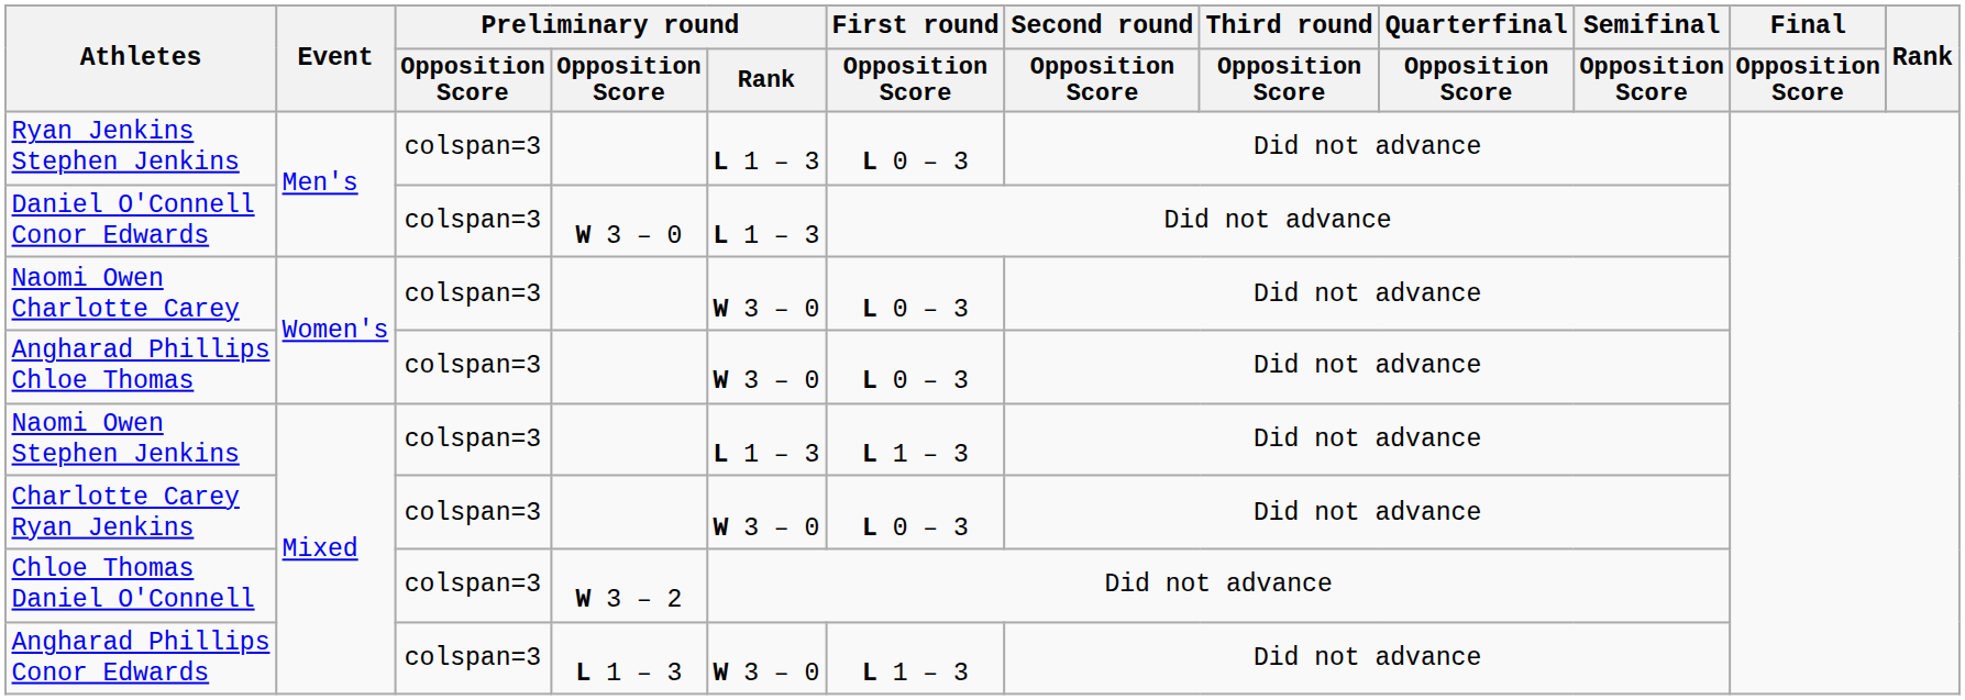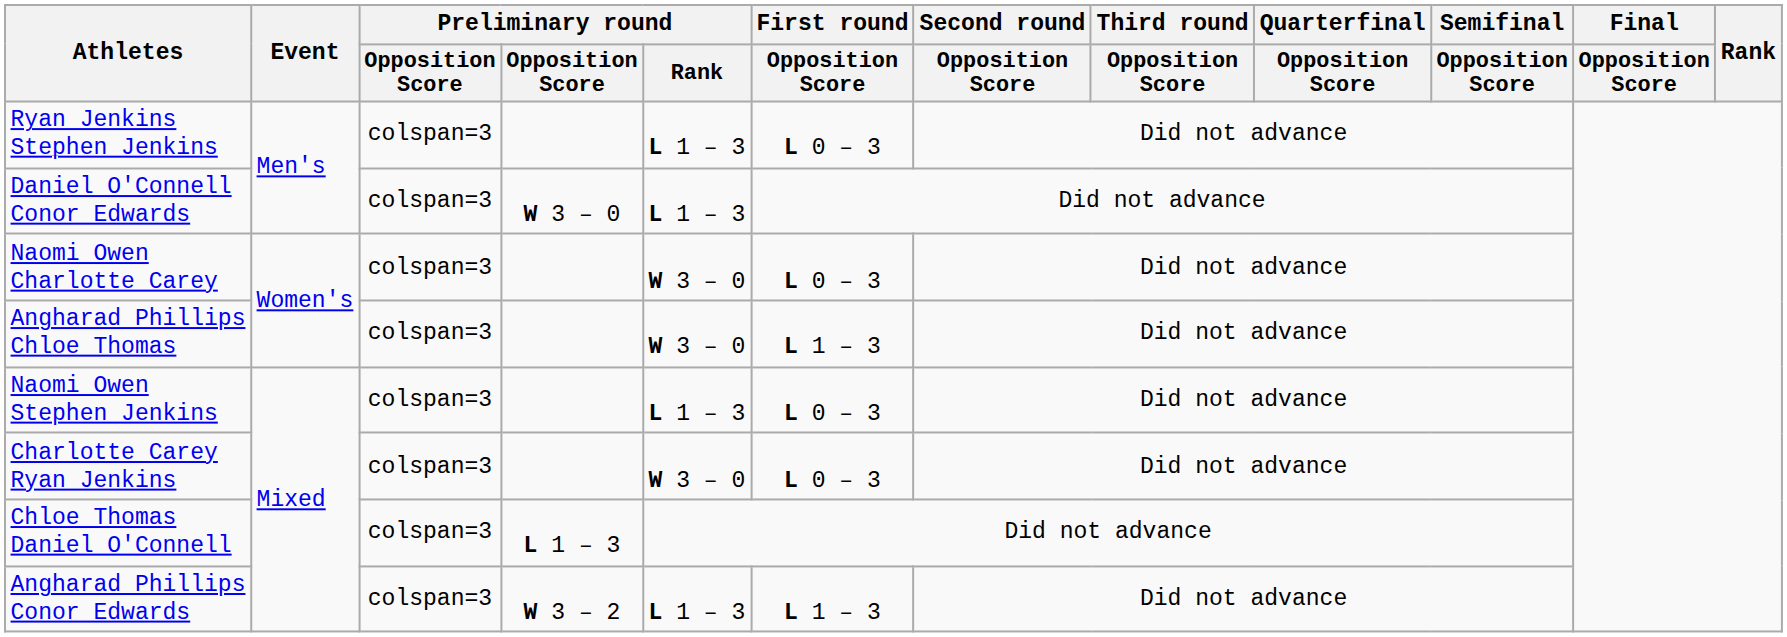Angharad Phillips Chloe Thomas | First round / Opposition Score: L 0 – 3 -> L 1 – 3
Naomi Owen Stephen Jenkins | First round / Opposition Score: L 1 – 3 -> L 0 – 3
Chloe Thomas Daniel O'Connell | column 4: W 3 – 2 -> L 1 – 3
Angharad Phillips Conor Edwards | column 4: L 1 – 3 -> W 3 – 2
Angharad Phillips Conor Edwards | Preliminary round / Rank: W 3 – 0 -> L 1 – 3
